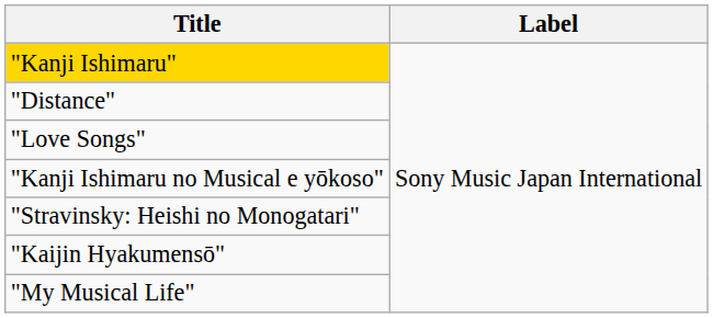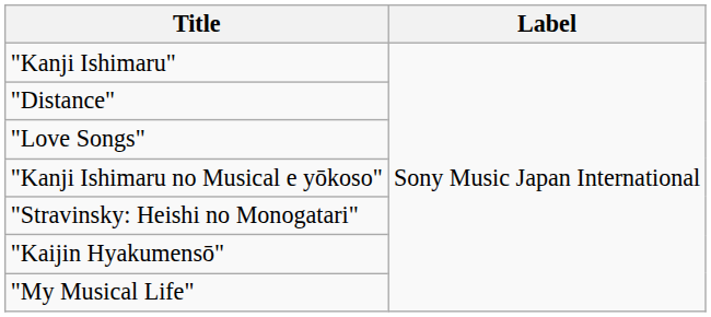"Kanji Ishimaru" | Title: gold background -> no background
